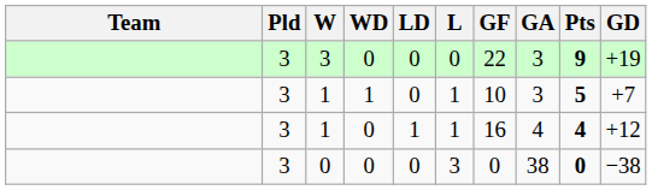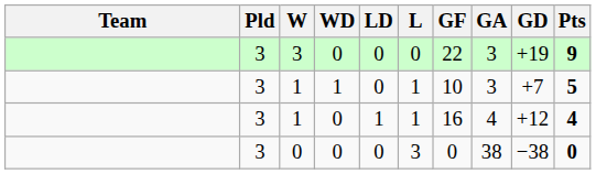columns swapped: GD <-> Pts
